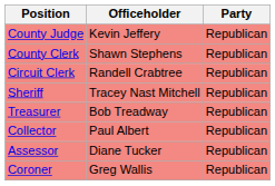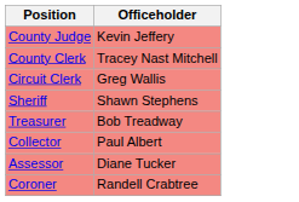- column: Party | Republican | Republican | Republican | Republican | Republican | Republican | Republican | Republican
County Clerk | Officeholder: Shawn Stephens -> Tracey Nast Mitchell
Circuit Clerk | Officeholder: Randell Crabtree -> Greg Wallis
Sheriff | Officeholder: Tracey Nast Mitchell -> Shawn Stephens
Coroner | Officeholder: Greg Wallis -> Randell Crabtree
